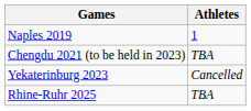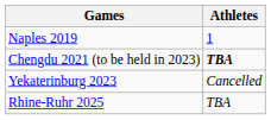Chengdu 2021 (to be held in 2023) | Athletes: normal -> bold
